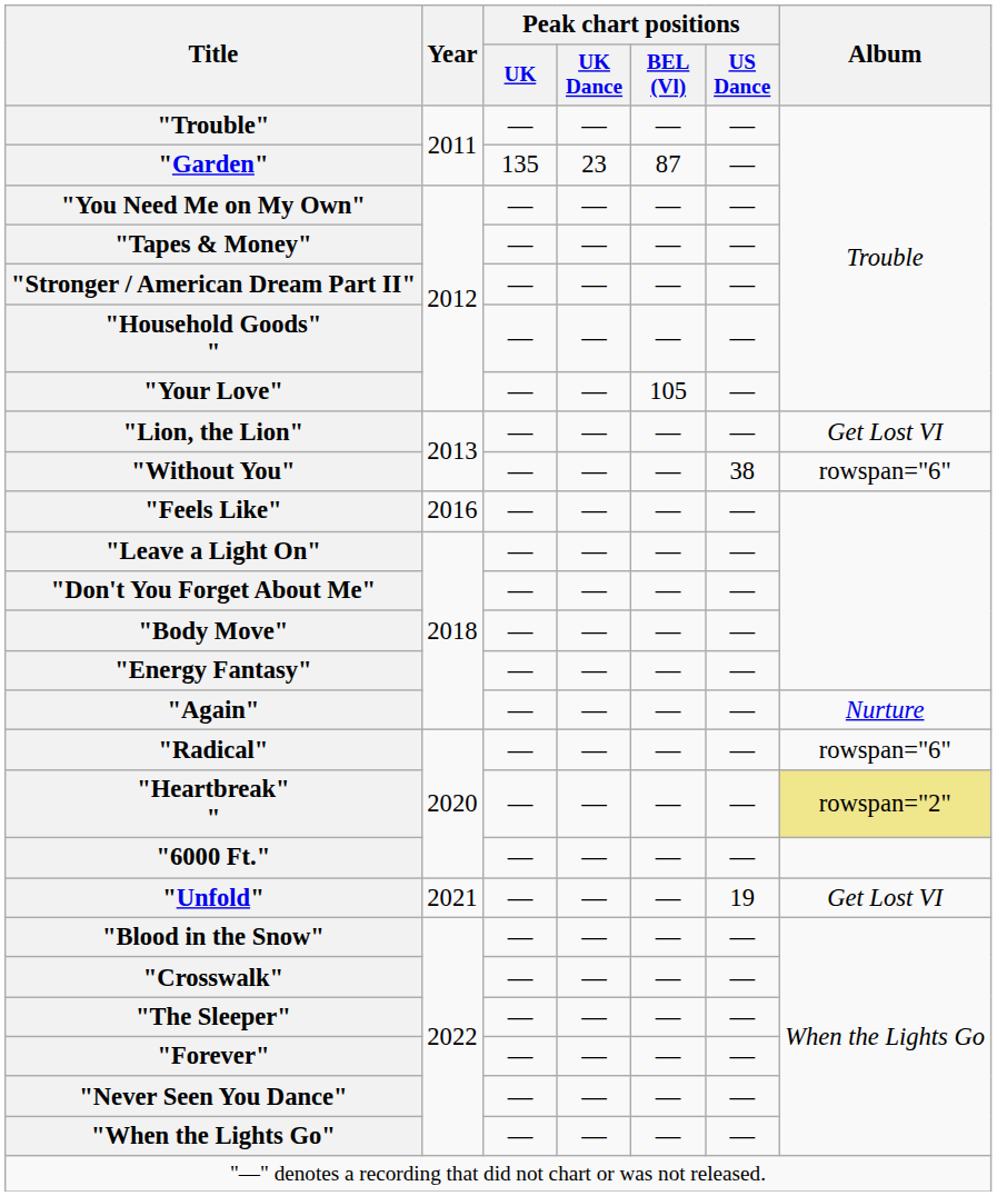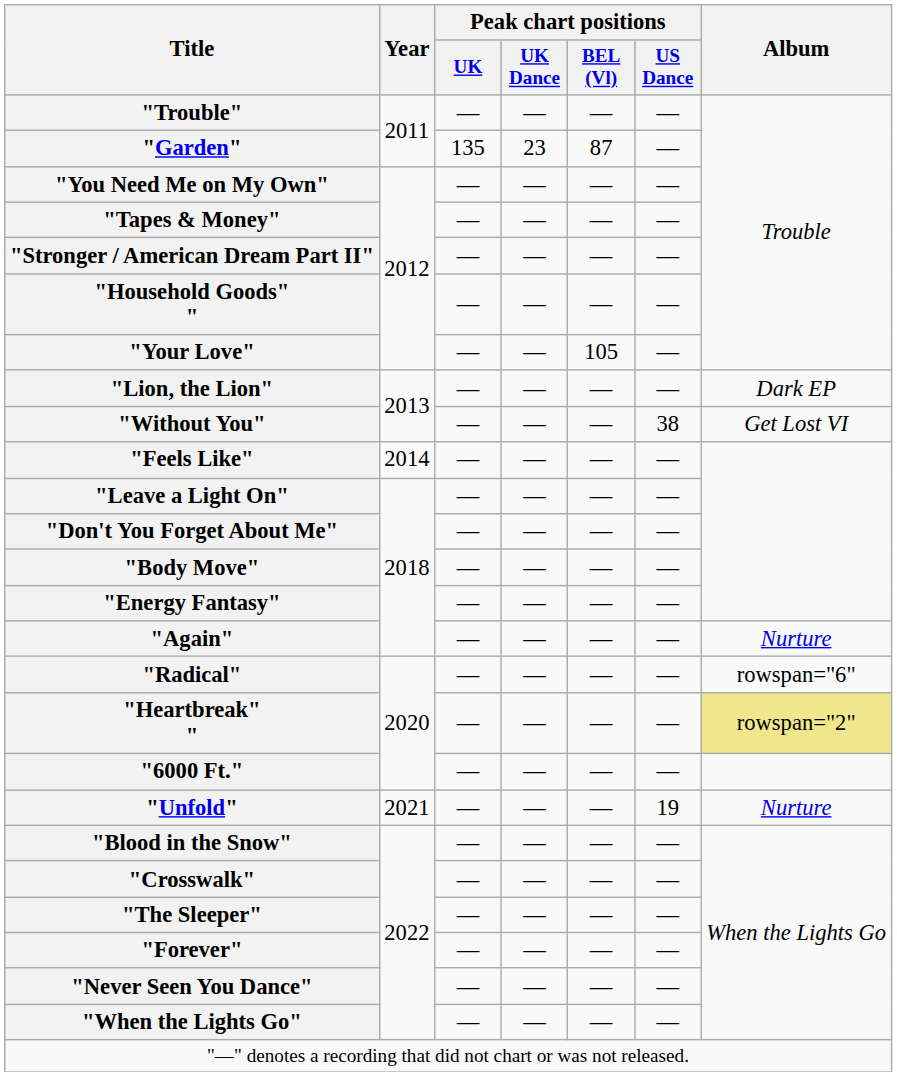"Lion, the Lion" | Album: Get Lost VI -> Dark EP
"Without You" | Album: rowspan="6" -> Get Lost VI
"Feels Like" | Year: 2016 -> 2014
"Unfold" | Album: Get Lost VI -> Nurture
